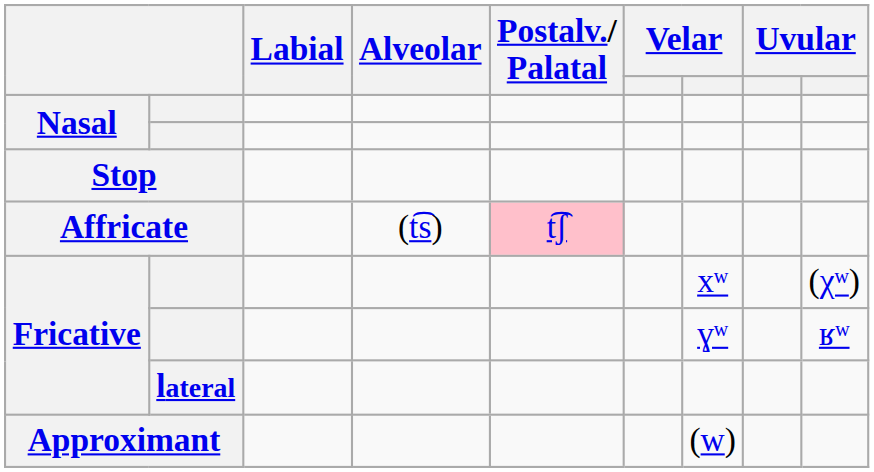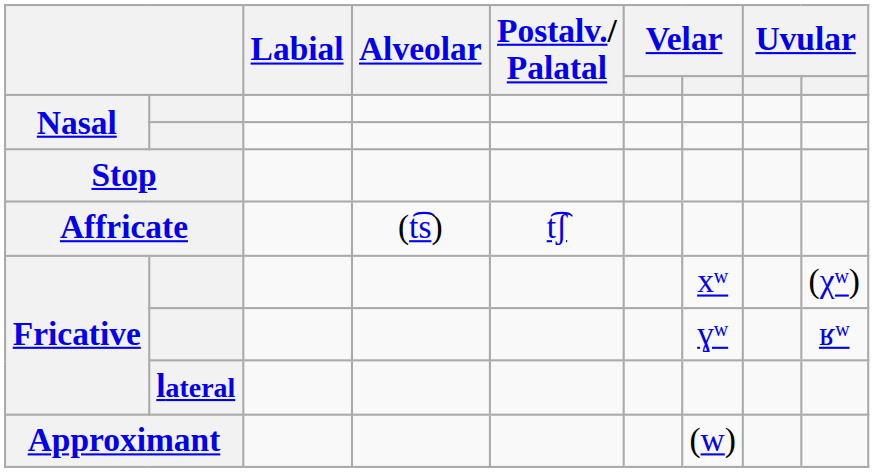Affricate | Postalv./ Palatal: pink background -> no background
